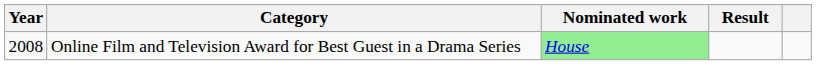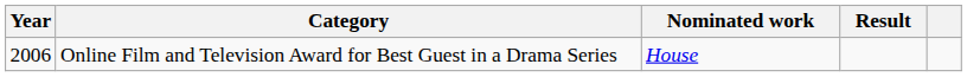row 2 | Year: 2008 -> 2006
row 2 | Nominated work: lightgreen background -> no background
